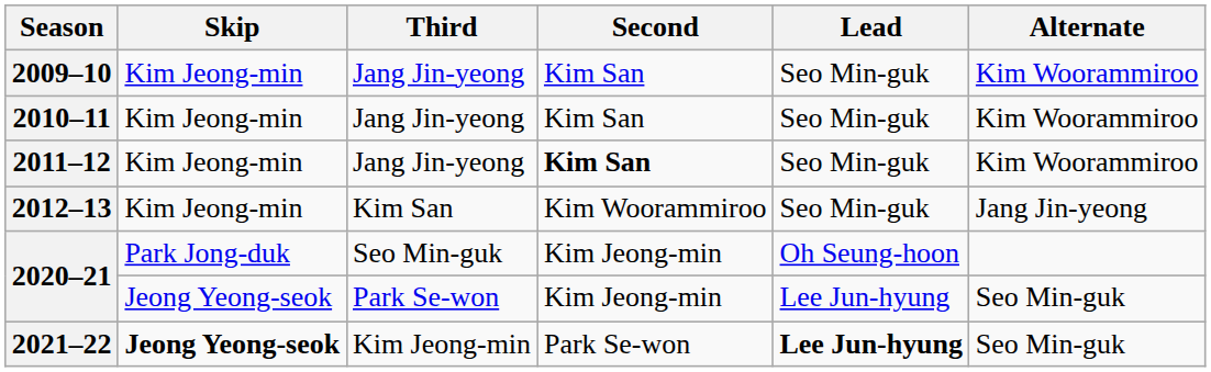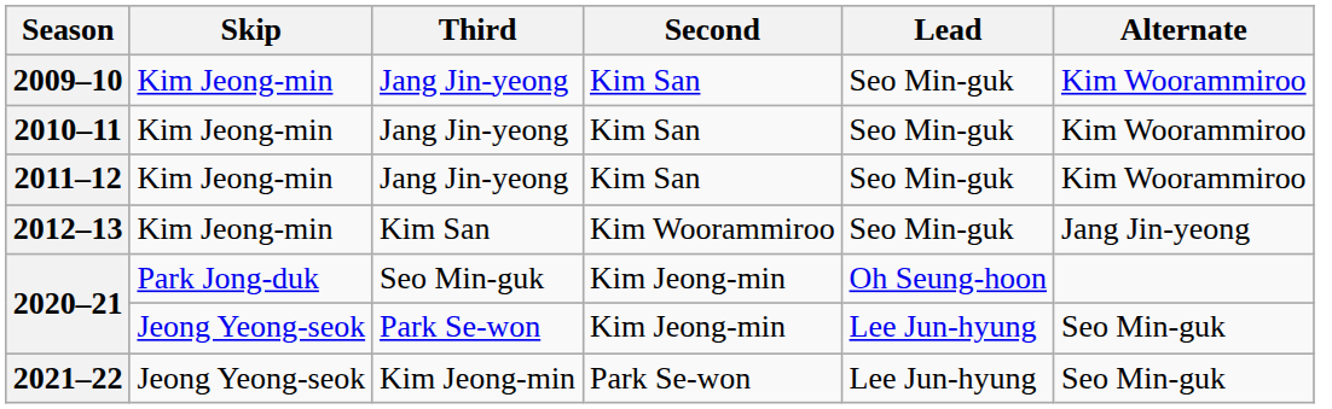2011–12 | Second: bold -> normal
2021–22 | Skip: bold -> normal
2021–22 | Lead: bold -> normal
